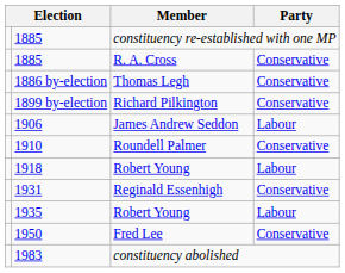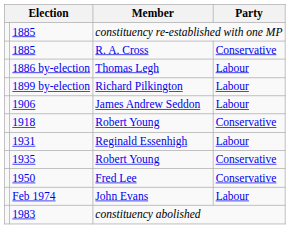Thomas Legh | Party: Conservative -> Labour
Richard Pilkington | Party: Conservative -> Labour
- row: 1910 | Roundell Palmer | Conservative
1918 / Robert Young | Party: Labour -> Conservative
Reginald Essenhigh | Party: Conservative -> Labour
1935 / Robert Young | Party: Labour -> Conservative
+ row: Feb 1974 | John Evans | Labour
